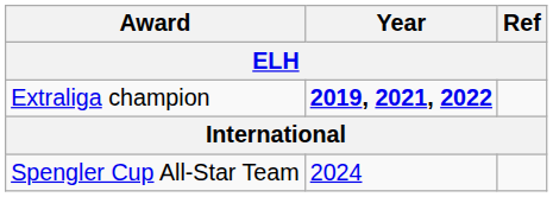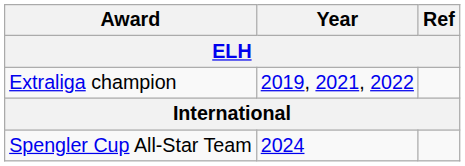Extraliga champion | Year: bold -> normal
